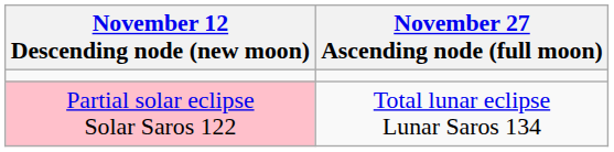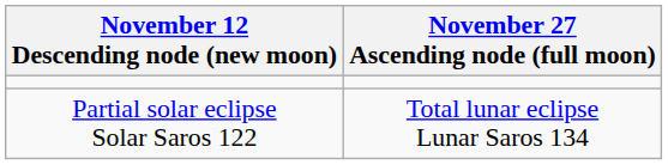row 3 | November 12 Descending node (new moon): pink background -> no background
